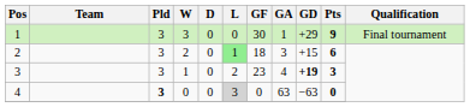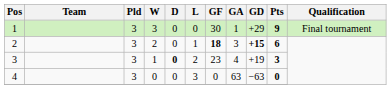row 3 | L: lightgreen background -> no background
row 3 | GF: normal -> bold
row 3 | GD: normal -> bold
row 4 | D: normal -> bold
row 4 | GD: bold -> normal
row 5 | Pld: bold -> normal
row 5 | L: lightgrey background -> no background
